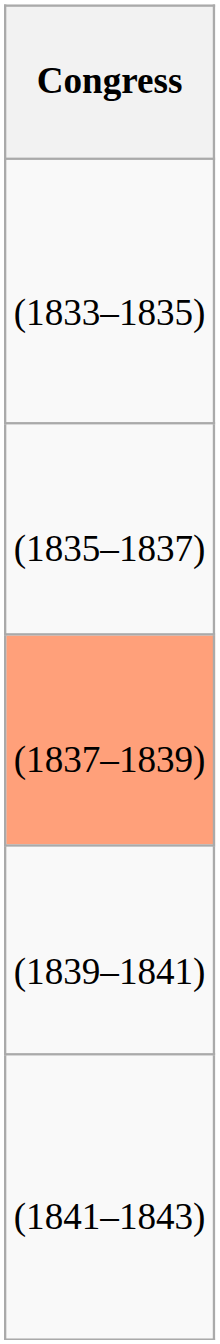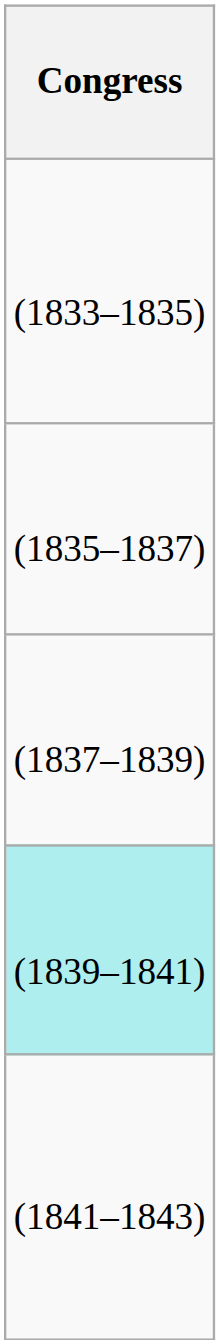row 4 | column 1: lightsalmon background -> no background
row 5 | column 1: no background -> paleturquoise background
